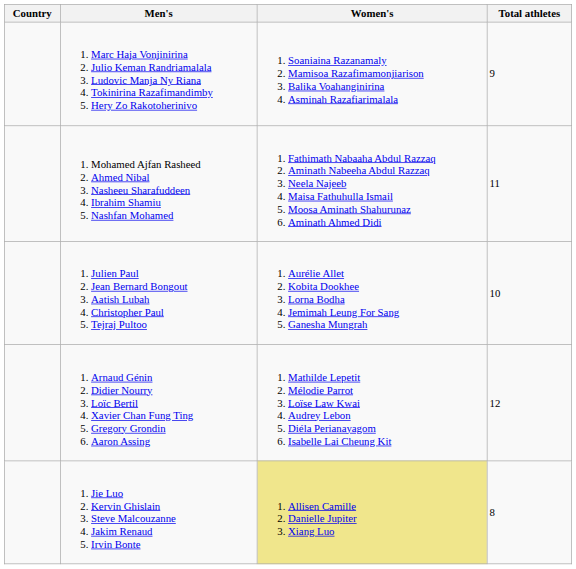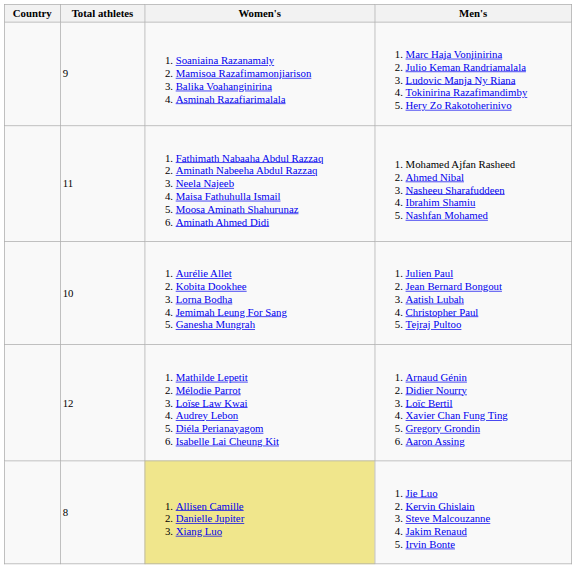columns swapped: Men's <-> Total athletes
